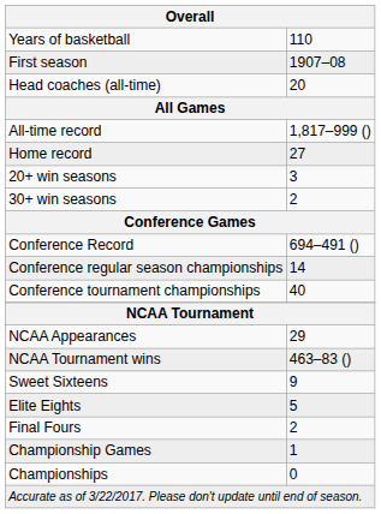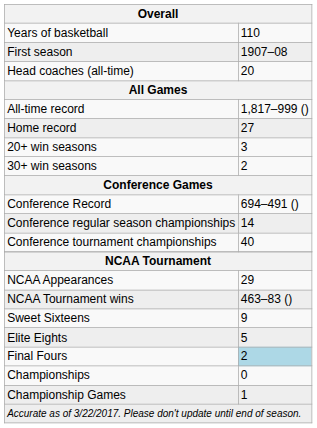Final Fours | column 2: no background -> lightblue background
rows swapped: Championship Games <-> Championships
